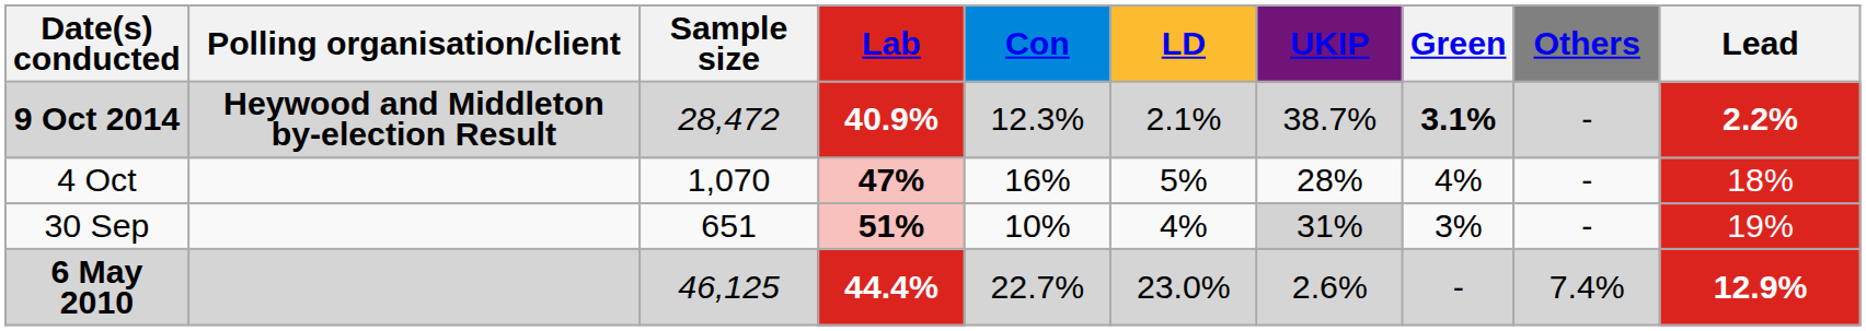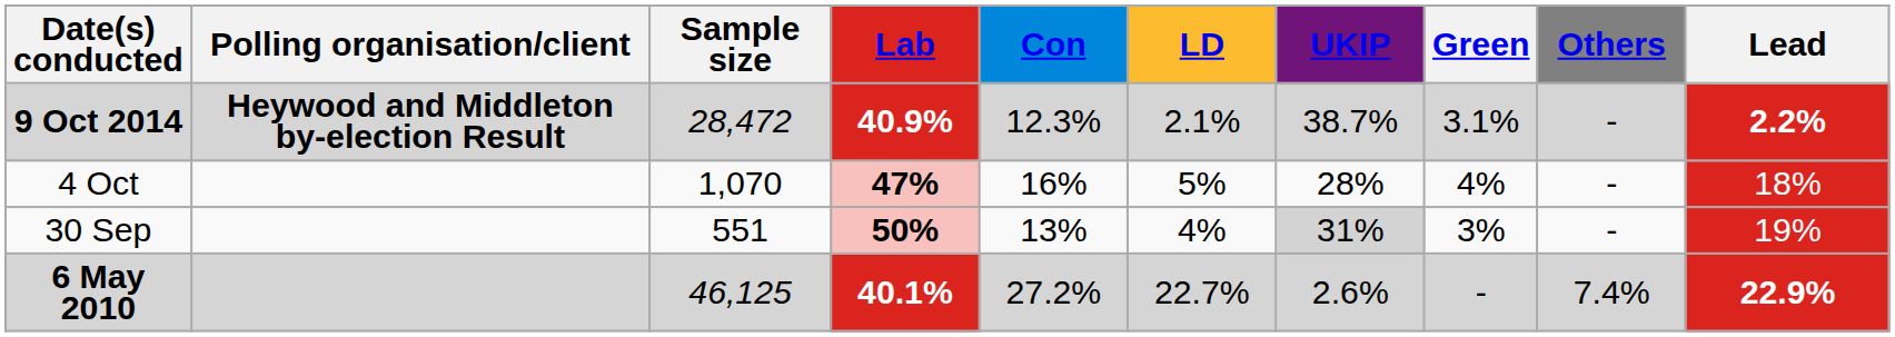9 Oct 2014 | Green: bold -> normal
30 Sep | Sample size: 651 -> 551
30 Sep | Lab: 51% -> 50%
30 Sep | Con: 10% -> 13%
6 May 2010 | Lab: 44.4% -> 40.1%
6 May 2010 | Con: 22.7% -> 27.2%
6 May 2010 | LD: 23.0% -> 22.7%
6 May 2010 | Lead: 12.9% -> 22.9%
